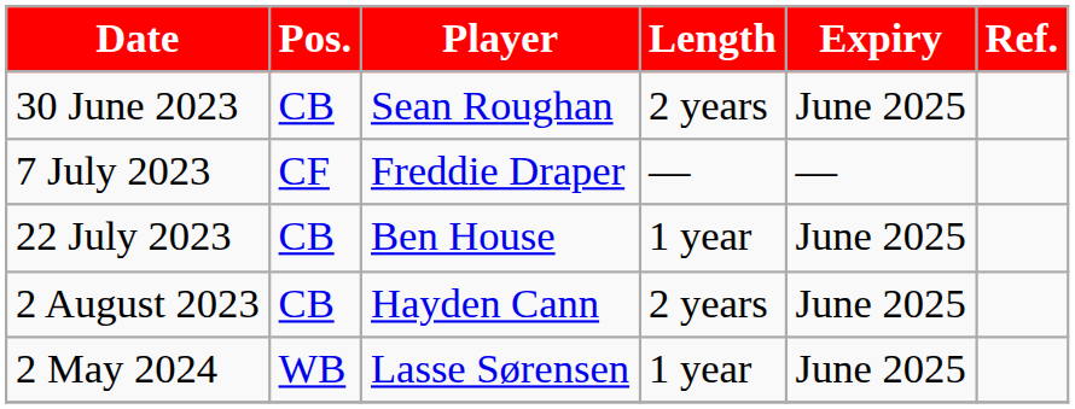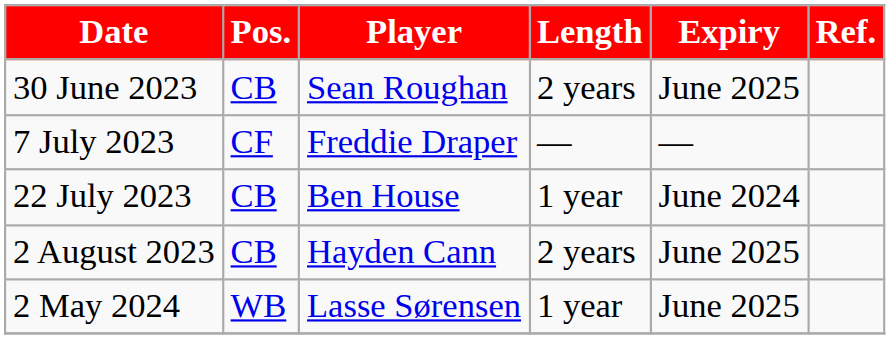22 July 2023 | Expiry: June 2025 -> June 2024
